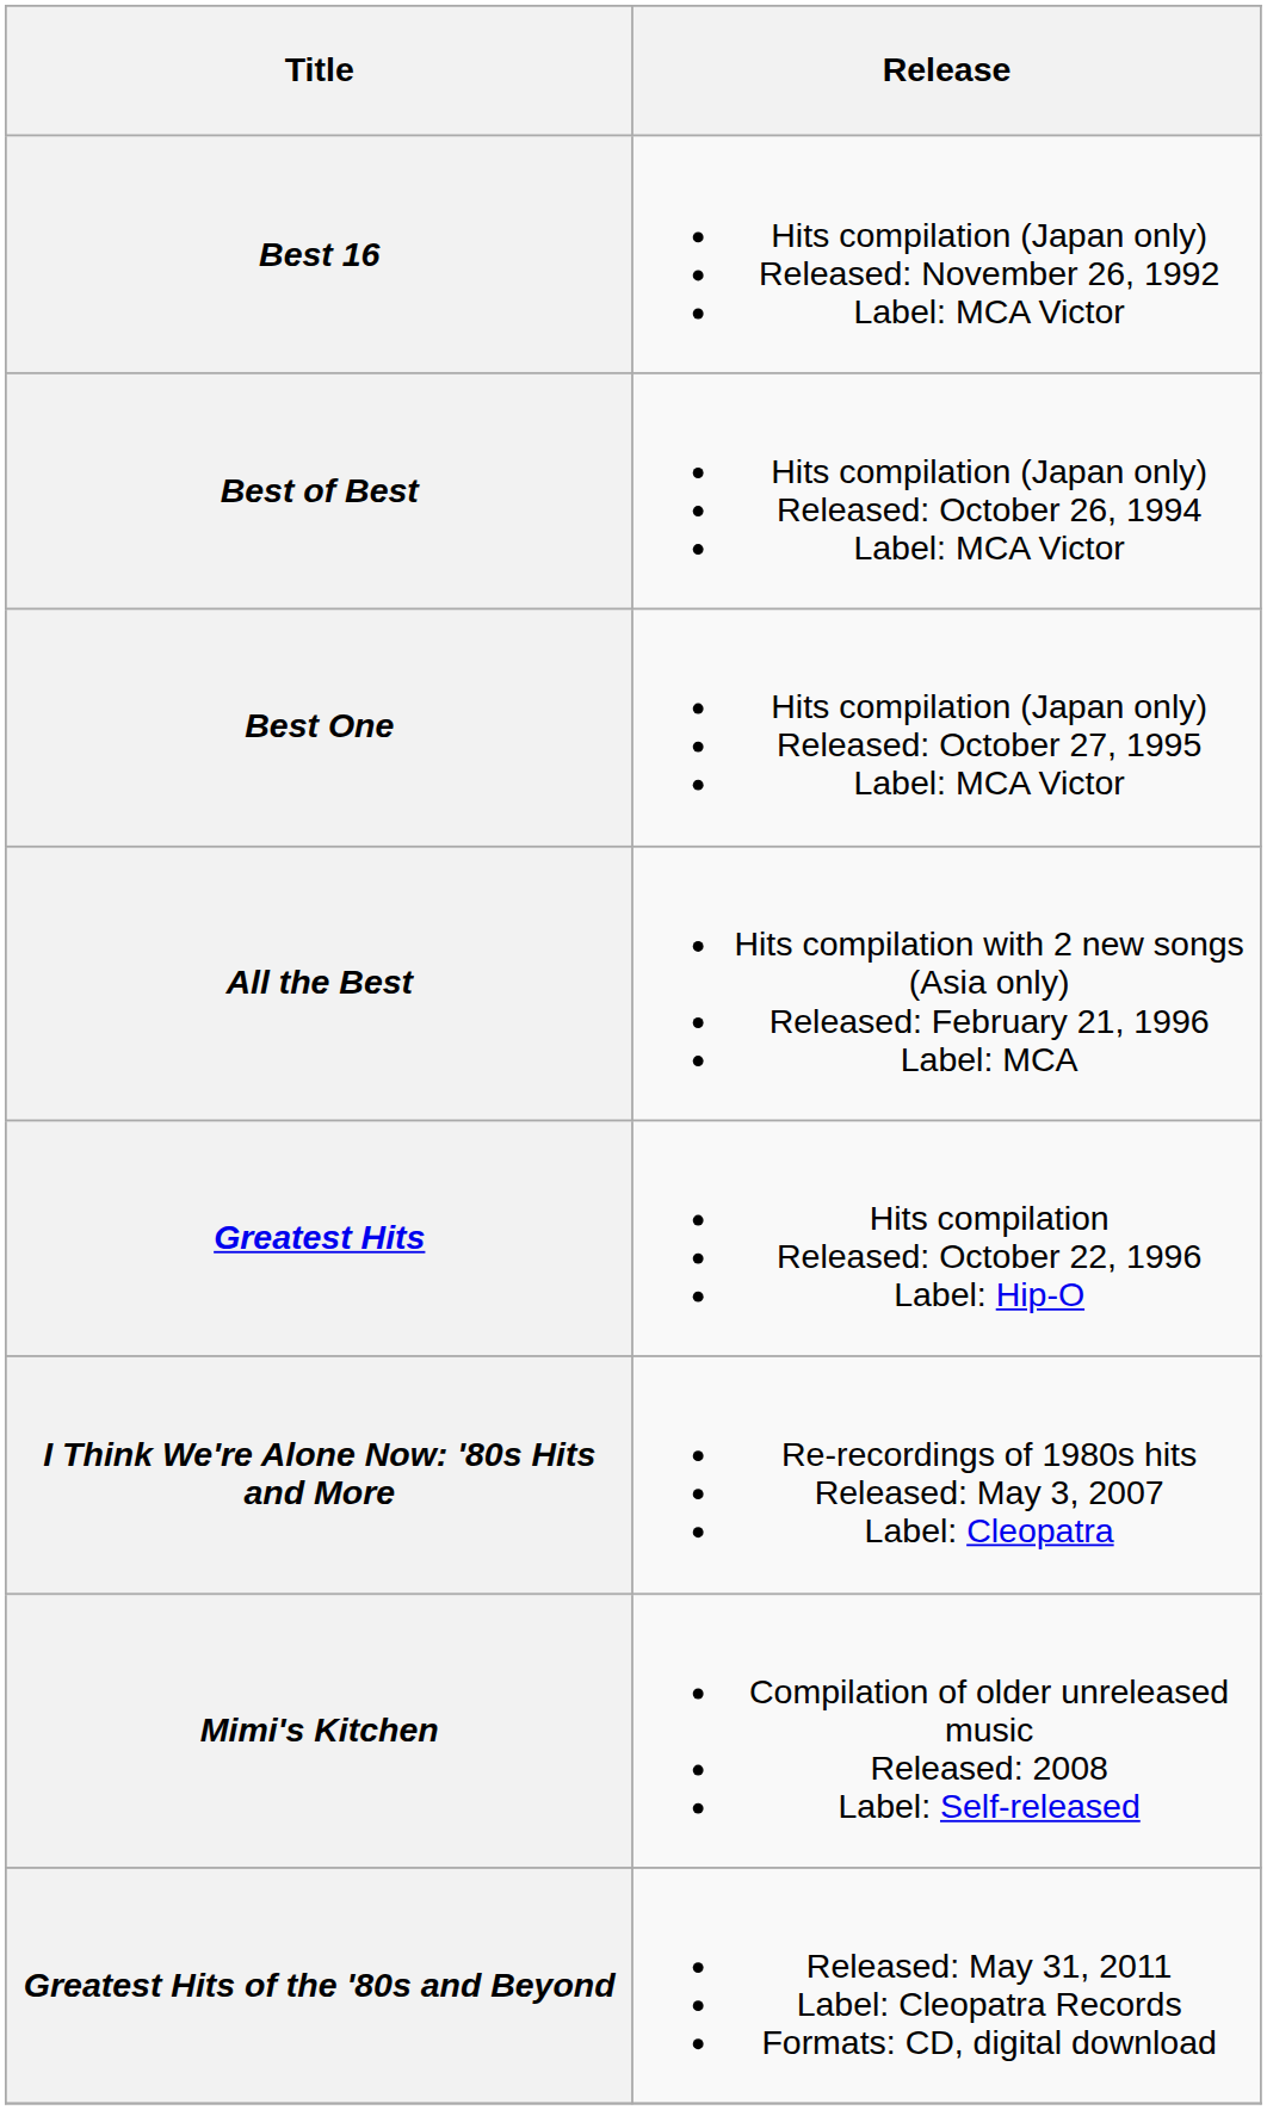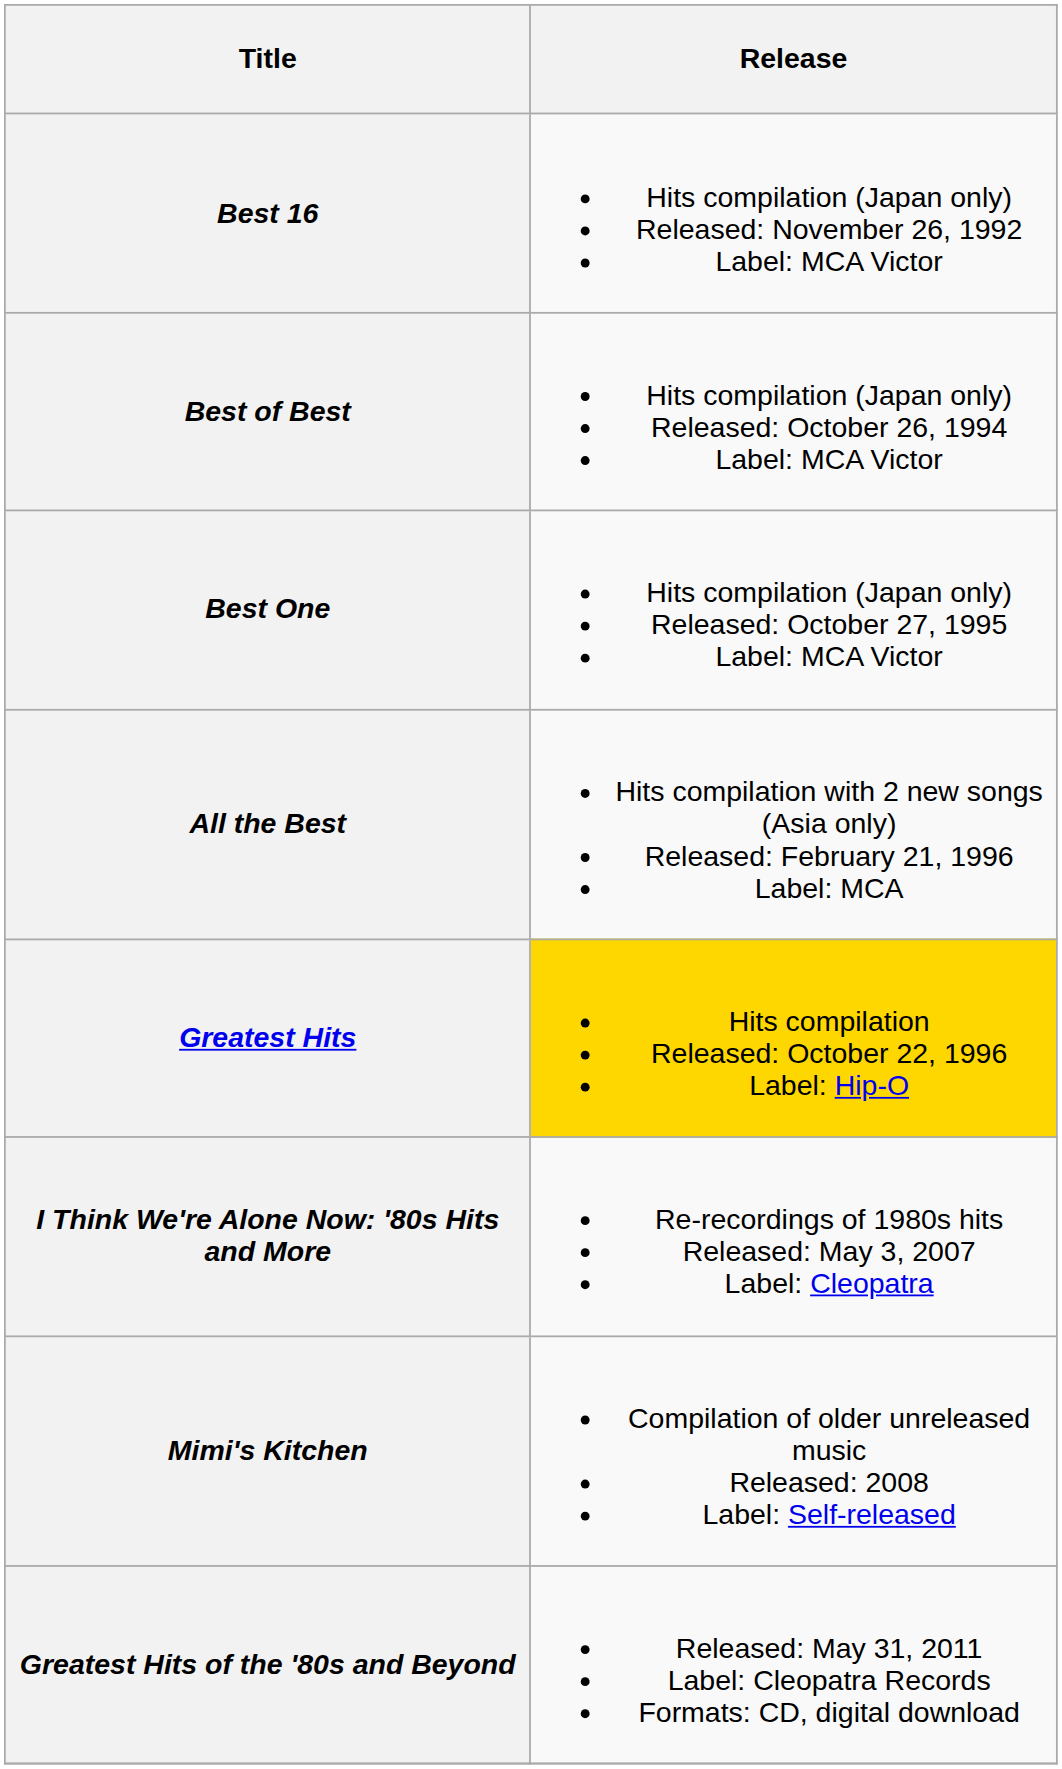Greatest Hits | Release: no background -> gold background
